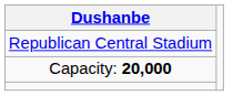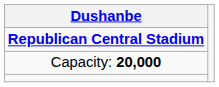Republican Central Stadium | Dushanbe: normal -> bold
